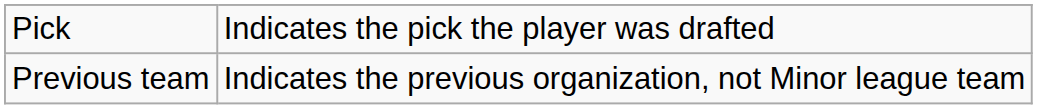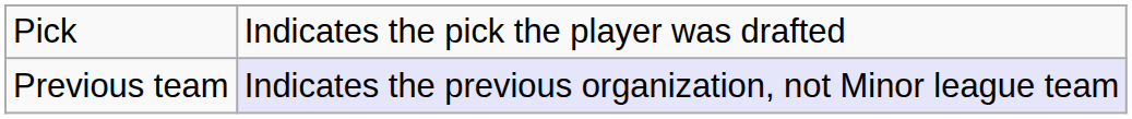Previous team | column 2: no background -> lavender background
